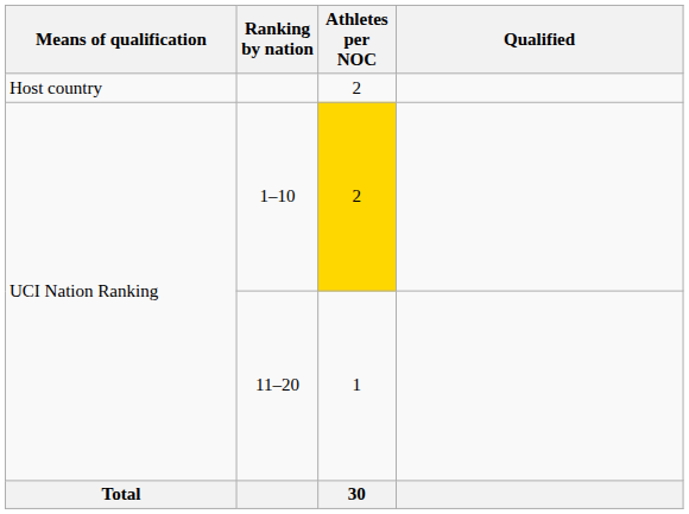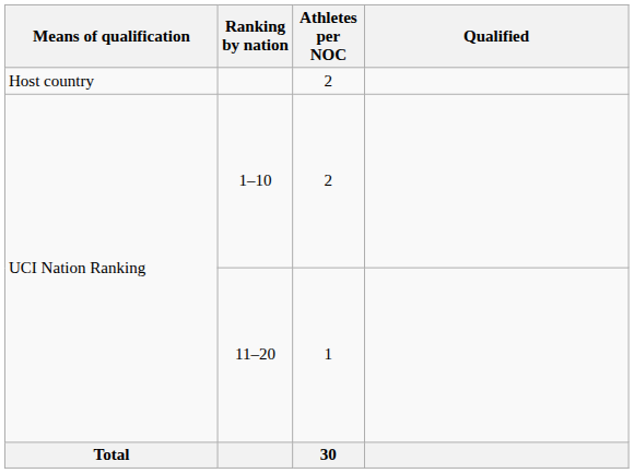1–10 | Athletes per NOC: gold background -> no background
